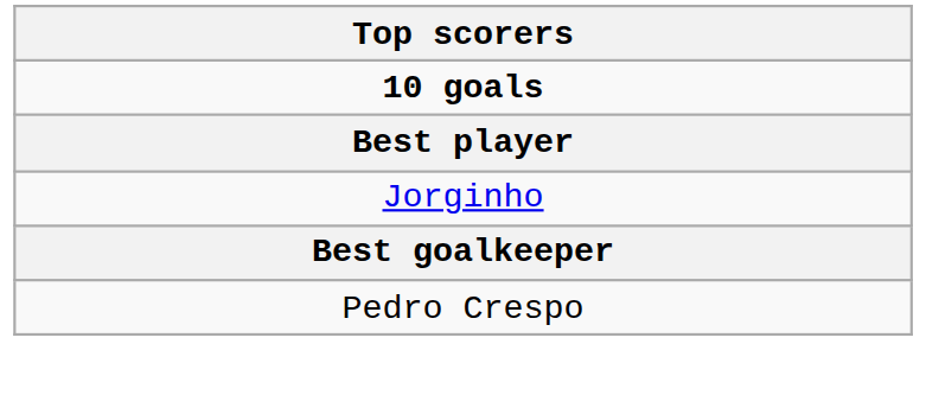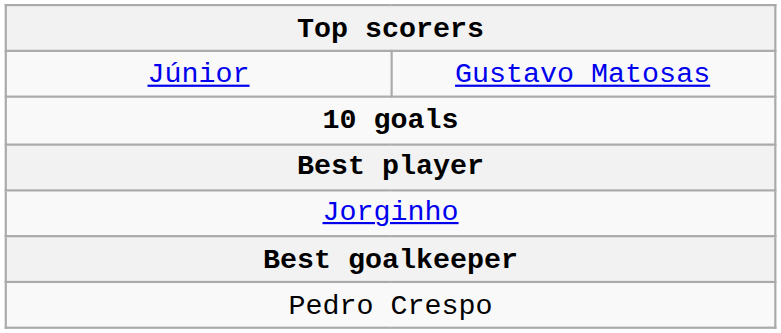+ row: Júnior | Gustavo Matosas
